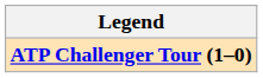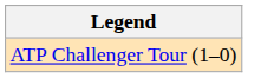row 2 | column 1: bold -> normal
